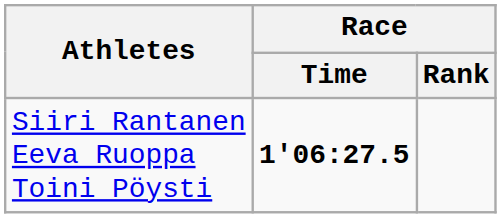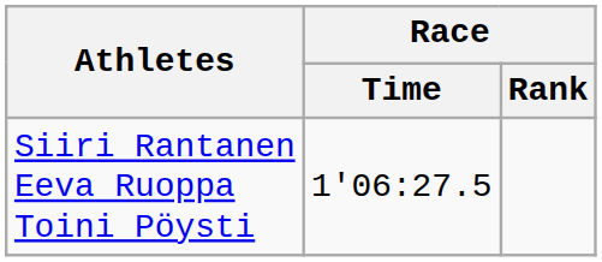Siiri Rantanen Eeva Ruoppa Toini Pöysti | Race / Time: bold -> normal
